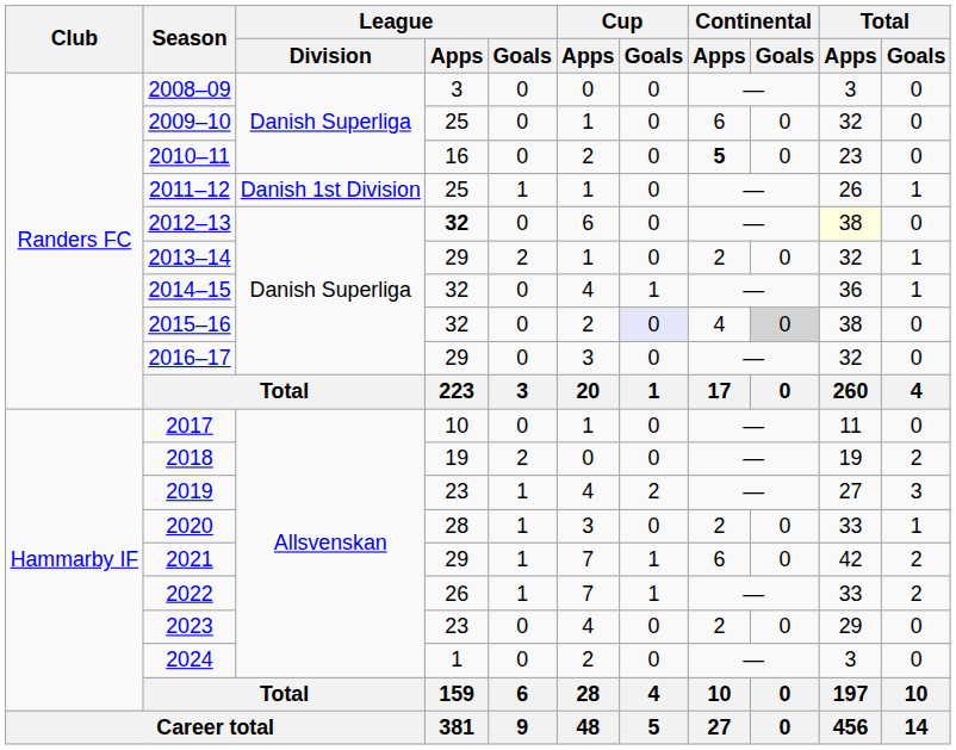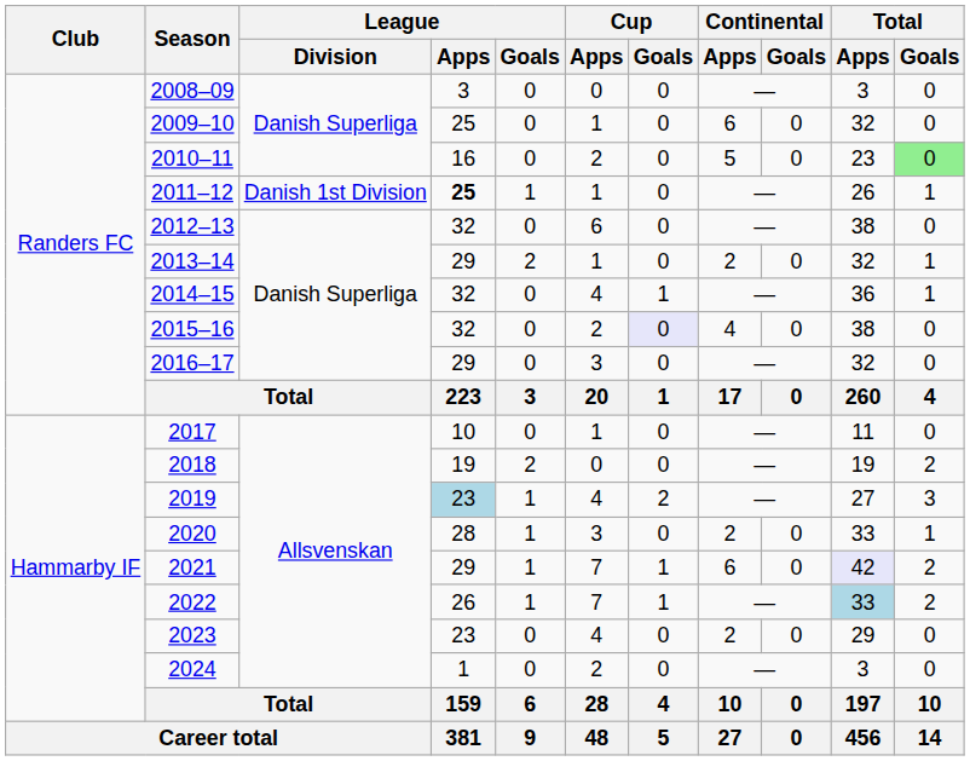2010–11 | Continental / Apps: bold -> normal
2010–11 | Total / Goals: no background -> lightgreen background
2011–12 | League / Apps: normal -> bold
2012–13 | League / Apps: bold -> normal
2012–13 | Total / Apps: lightyellow background -> no background
2015–16 | Continental / Goals: lightgrey background -> no background
2019 | League / Apps: no background -> lightblue background
2021 | Total / Apps: no background -> lavender background
2022 | Total / Apps: no background -> lightblue background
